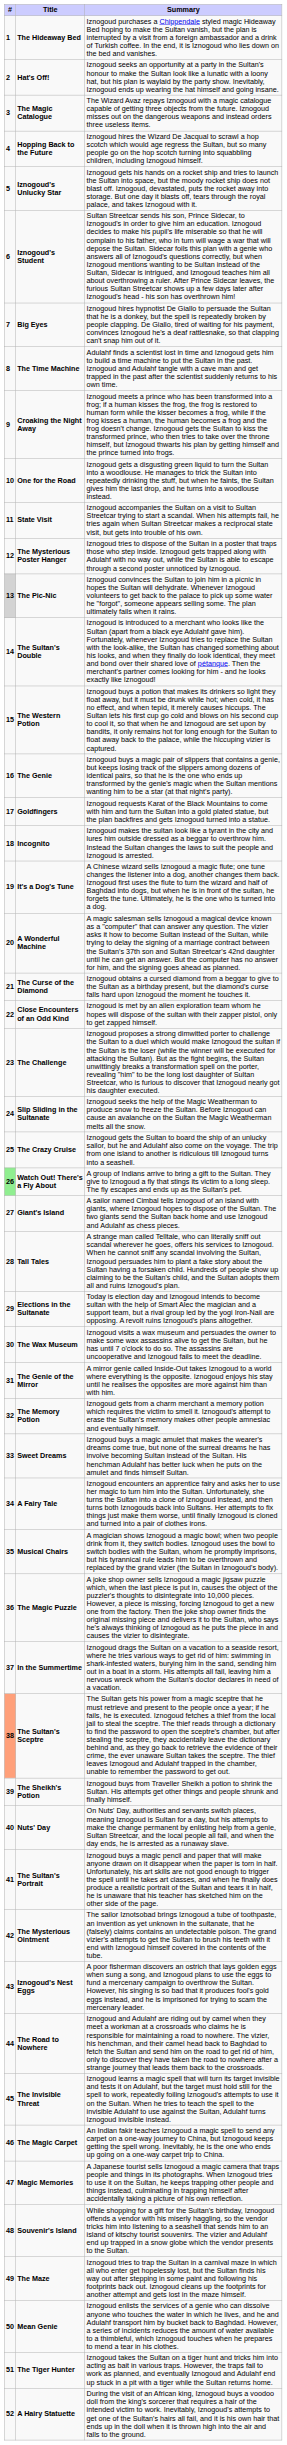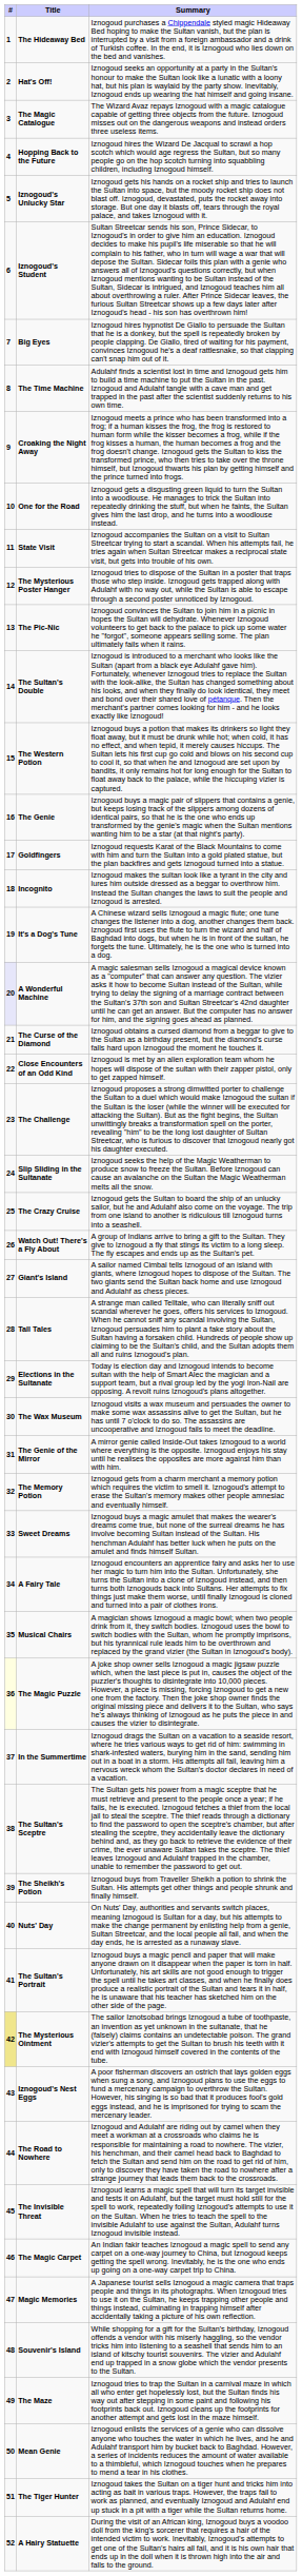The Pic-Nic | #: lightgrey background -> no background
A Wonderful Machine | #: no background -> lavender background
Watch Out! There's a Fly About | #: lightgreen background -> no background
The Magic Puzzle | #: no background -> lightyellow background
The Sultan's Sceptre | #: lightsalmon background -> no background
The Mysterious Ointment | #: no background -> khaki background
